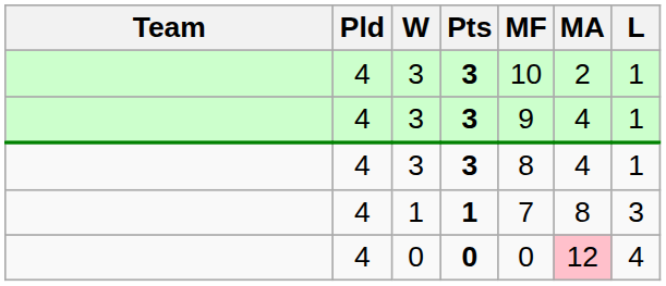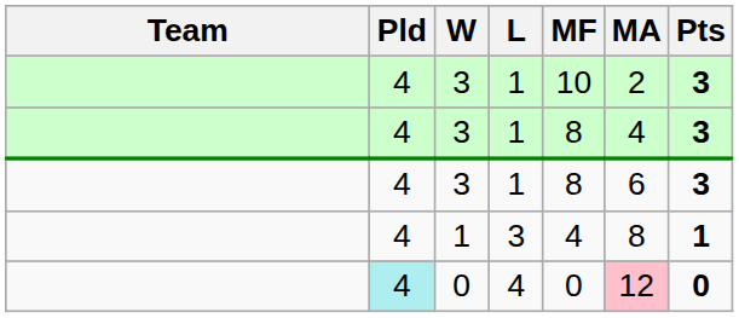columns swapped: L <-> Pts
row 3 | MF: 9 -> 8
row 4 | MA: 4 -> 6
row 5 | MF: 7 -> 4
row 6 | Pld: no background -> paleturquoise background
